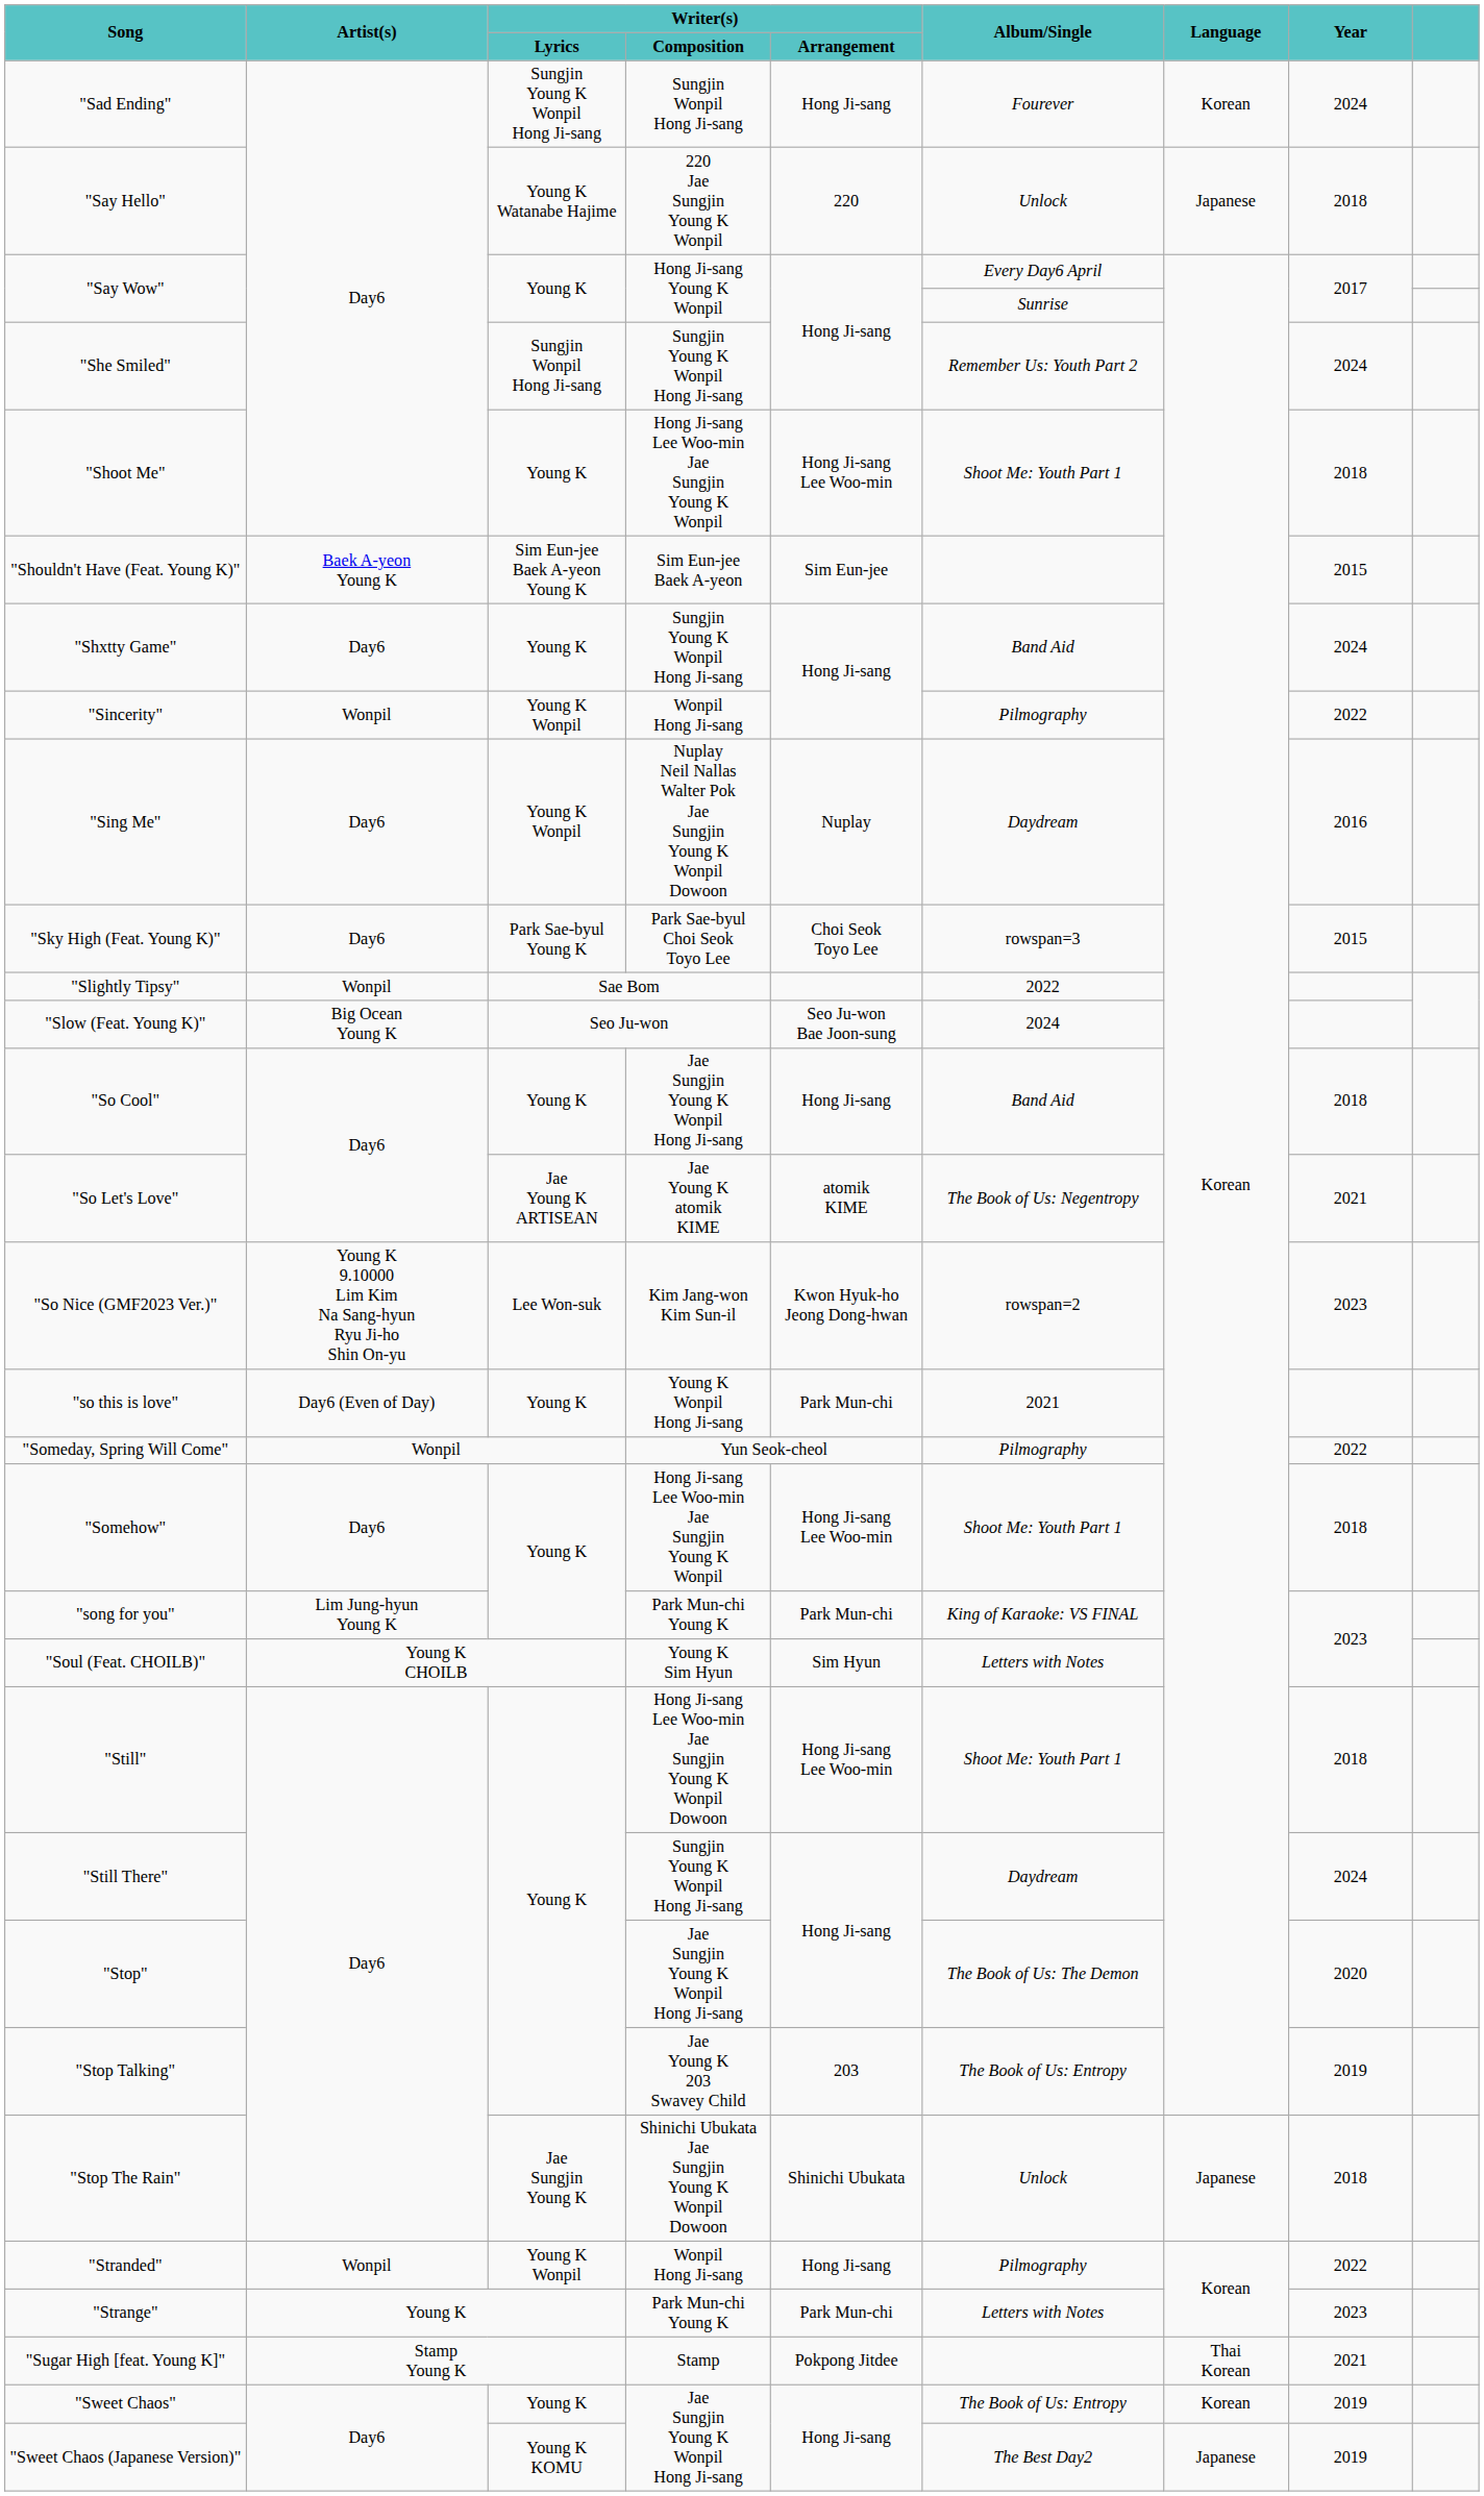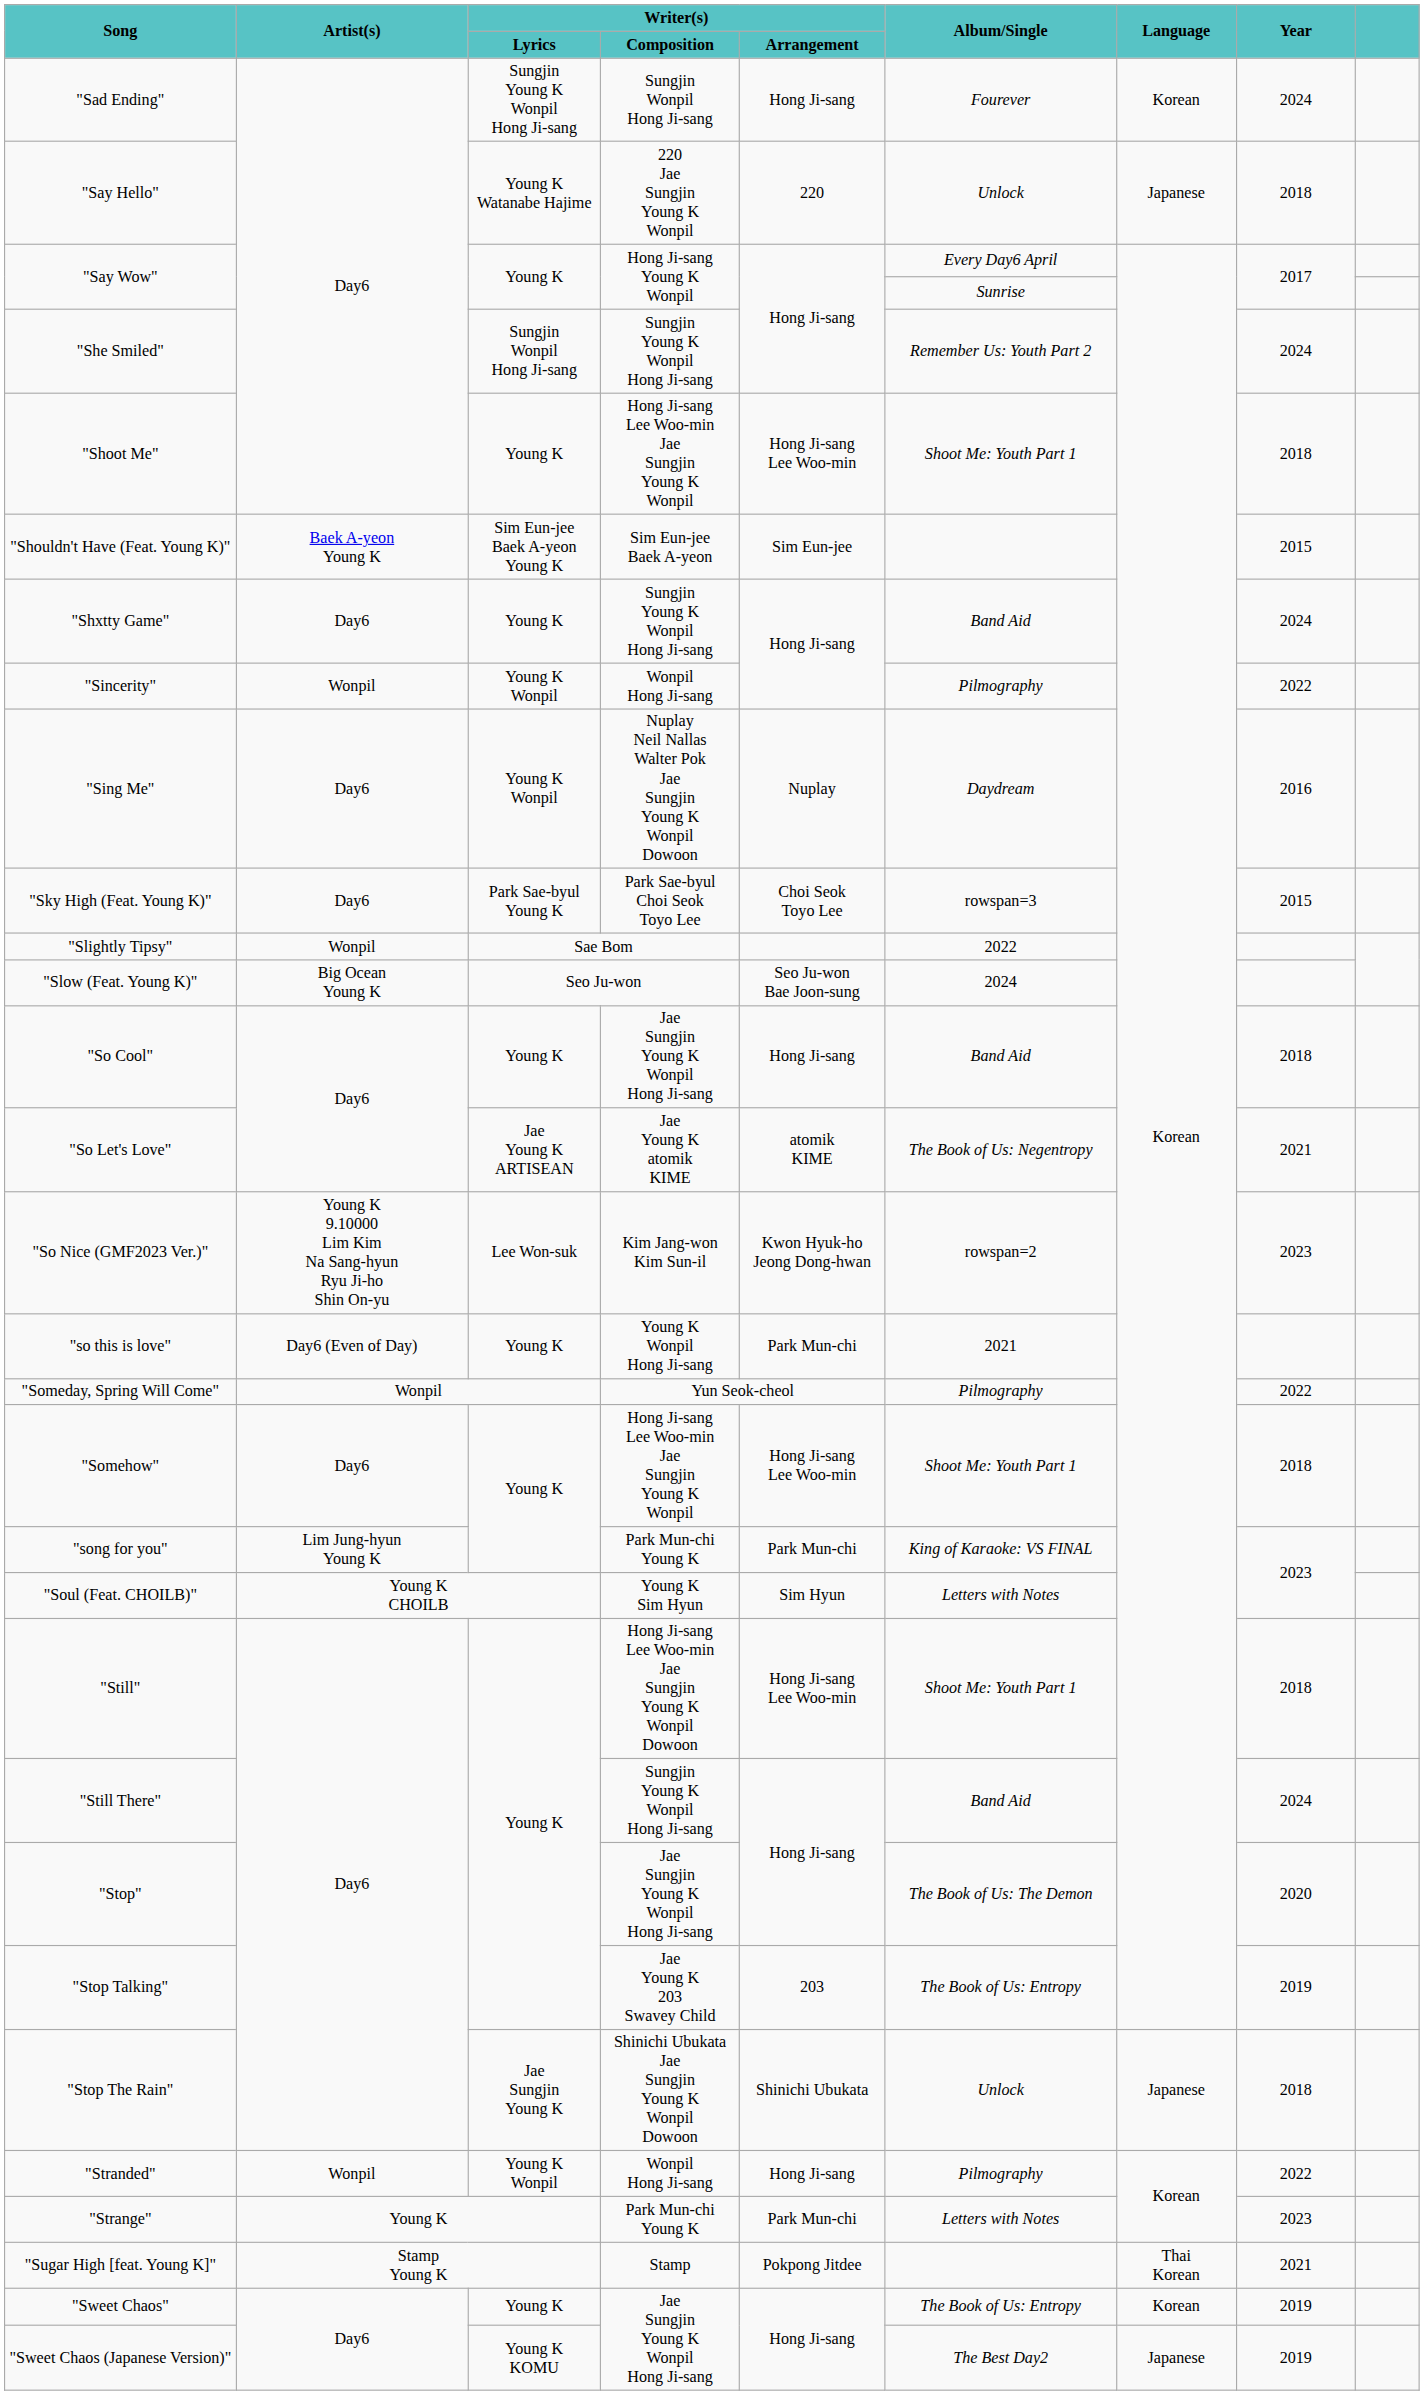"Still There" | Album/Single: Daydream -> Band Aid
